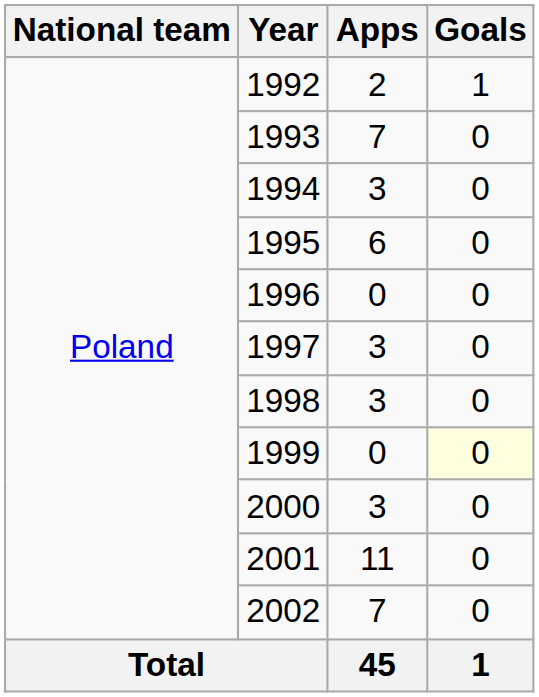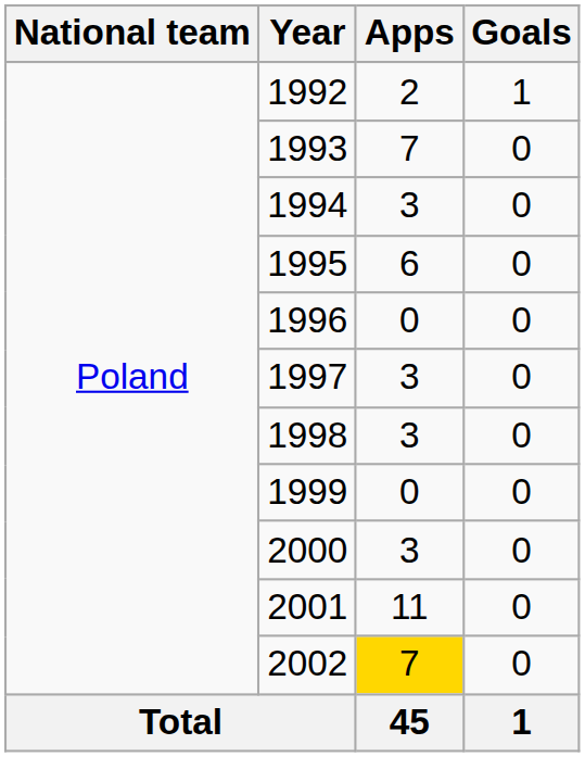1999 | Goals: lightyellow background -> no background
2002 | Apps: no background -> gold background
